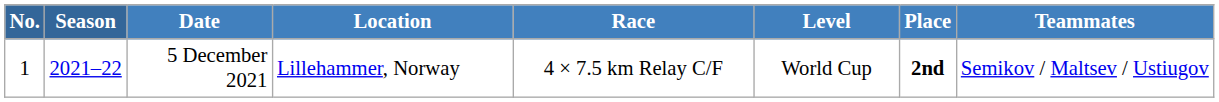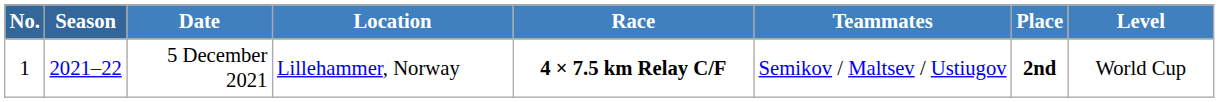columns swapped: Level <-> Teammates
5 December 2021 | Race: normal -> bold
